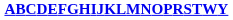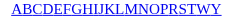row 1 | column 1: bold -> normal
